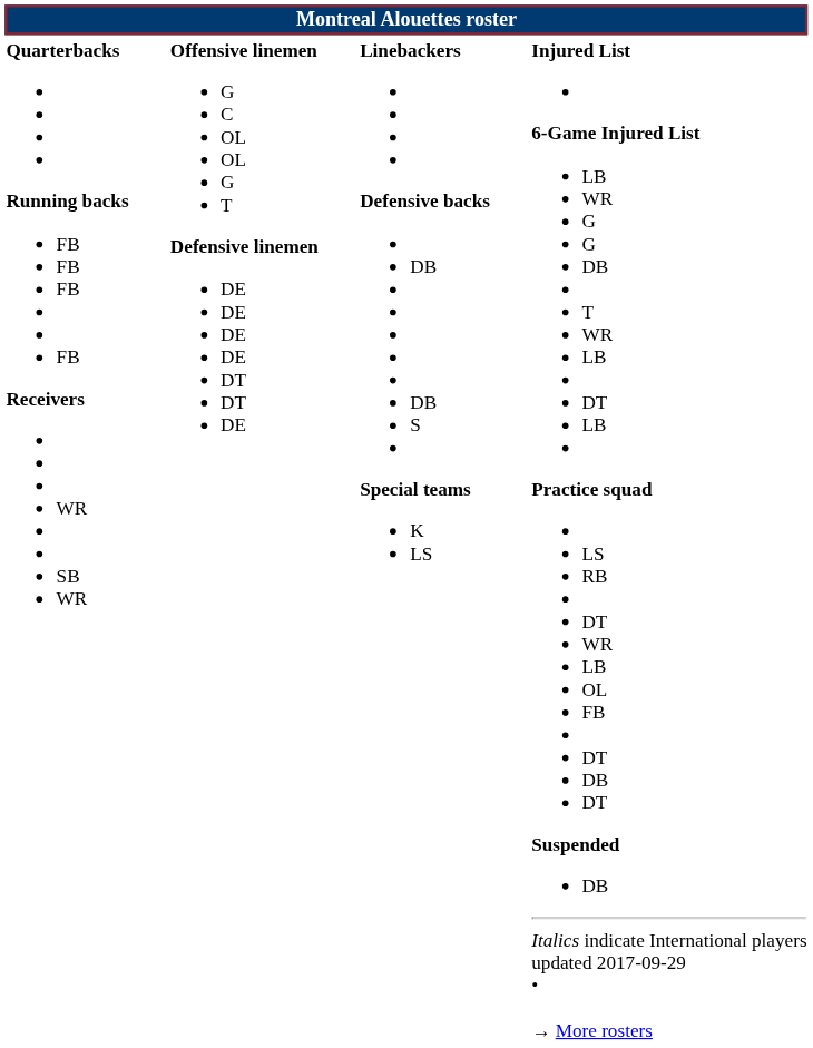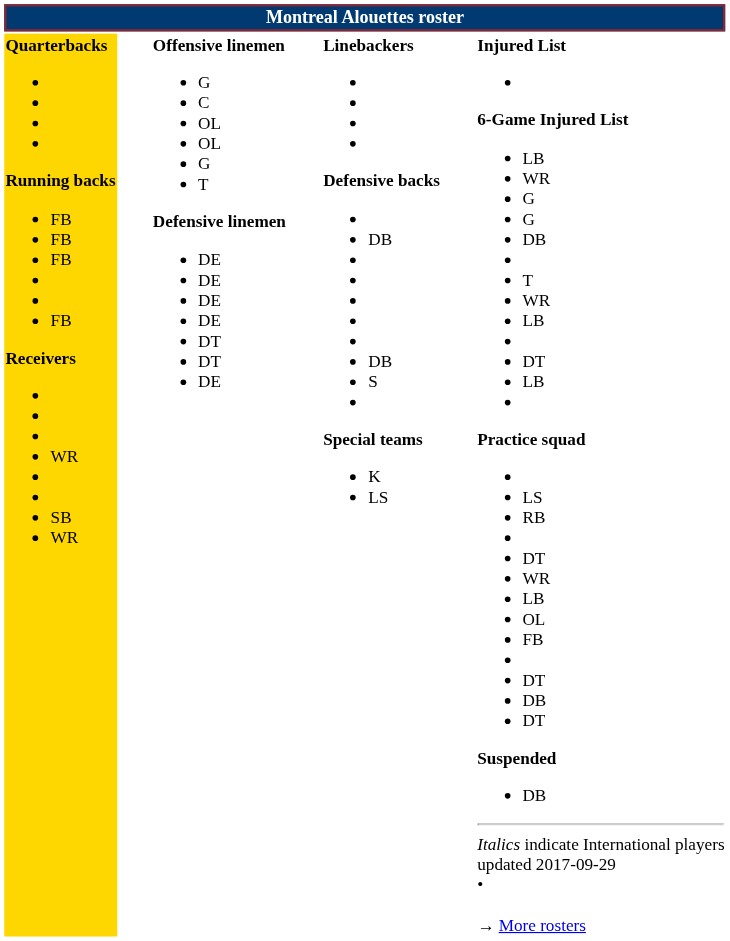Quarterbacks Running backs FB FB FB FB Receivers WR SB WR | column 1: no background -> gold background
